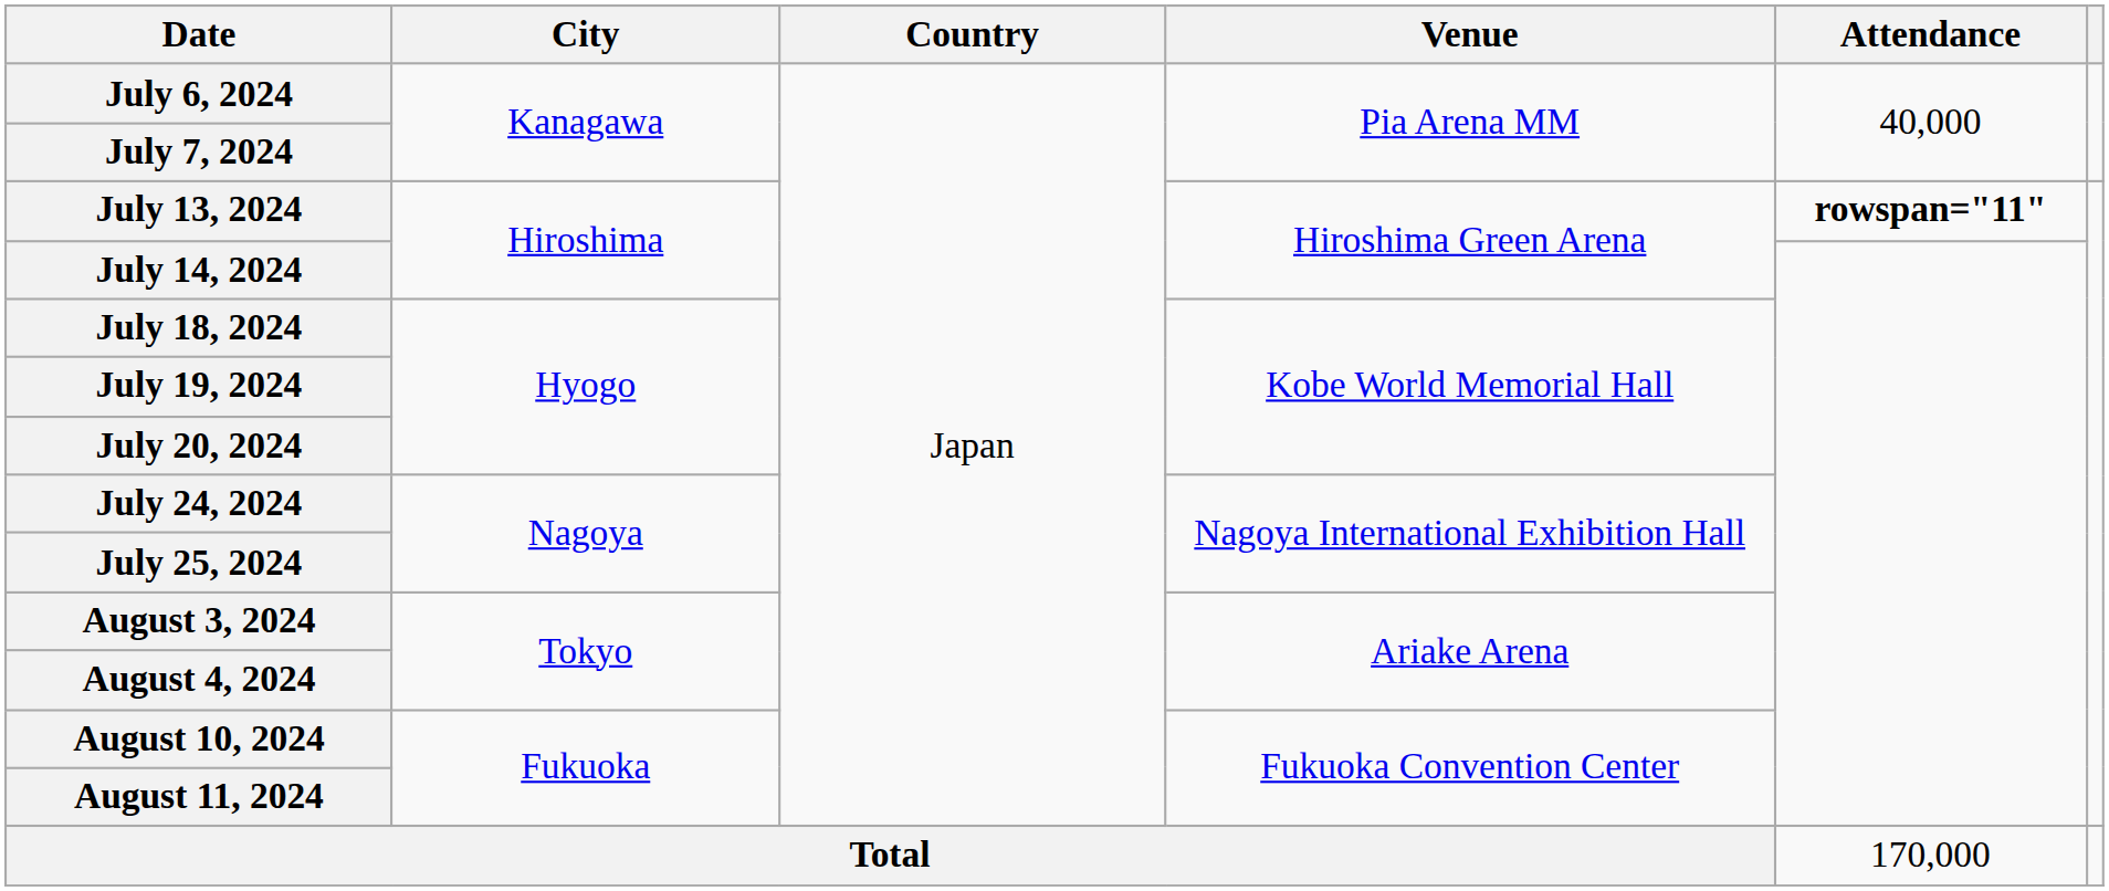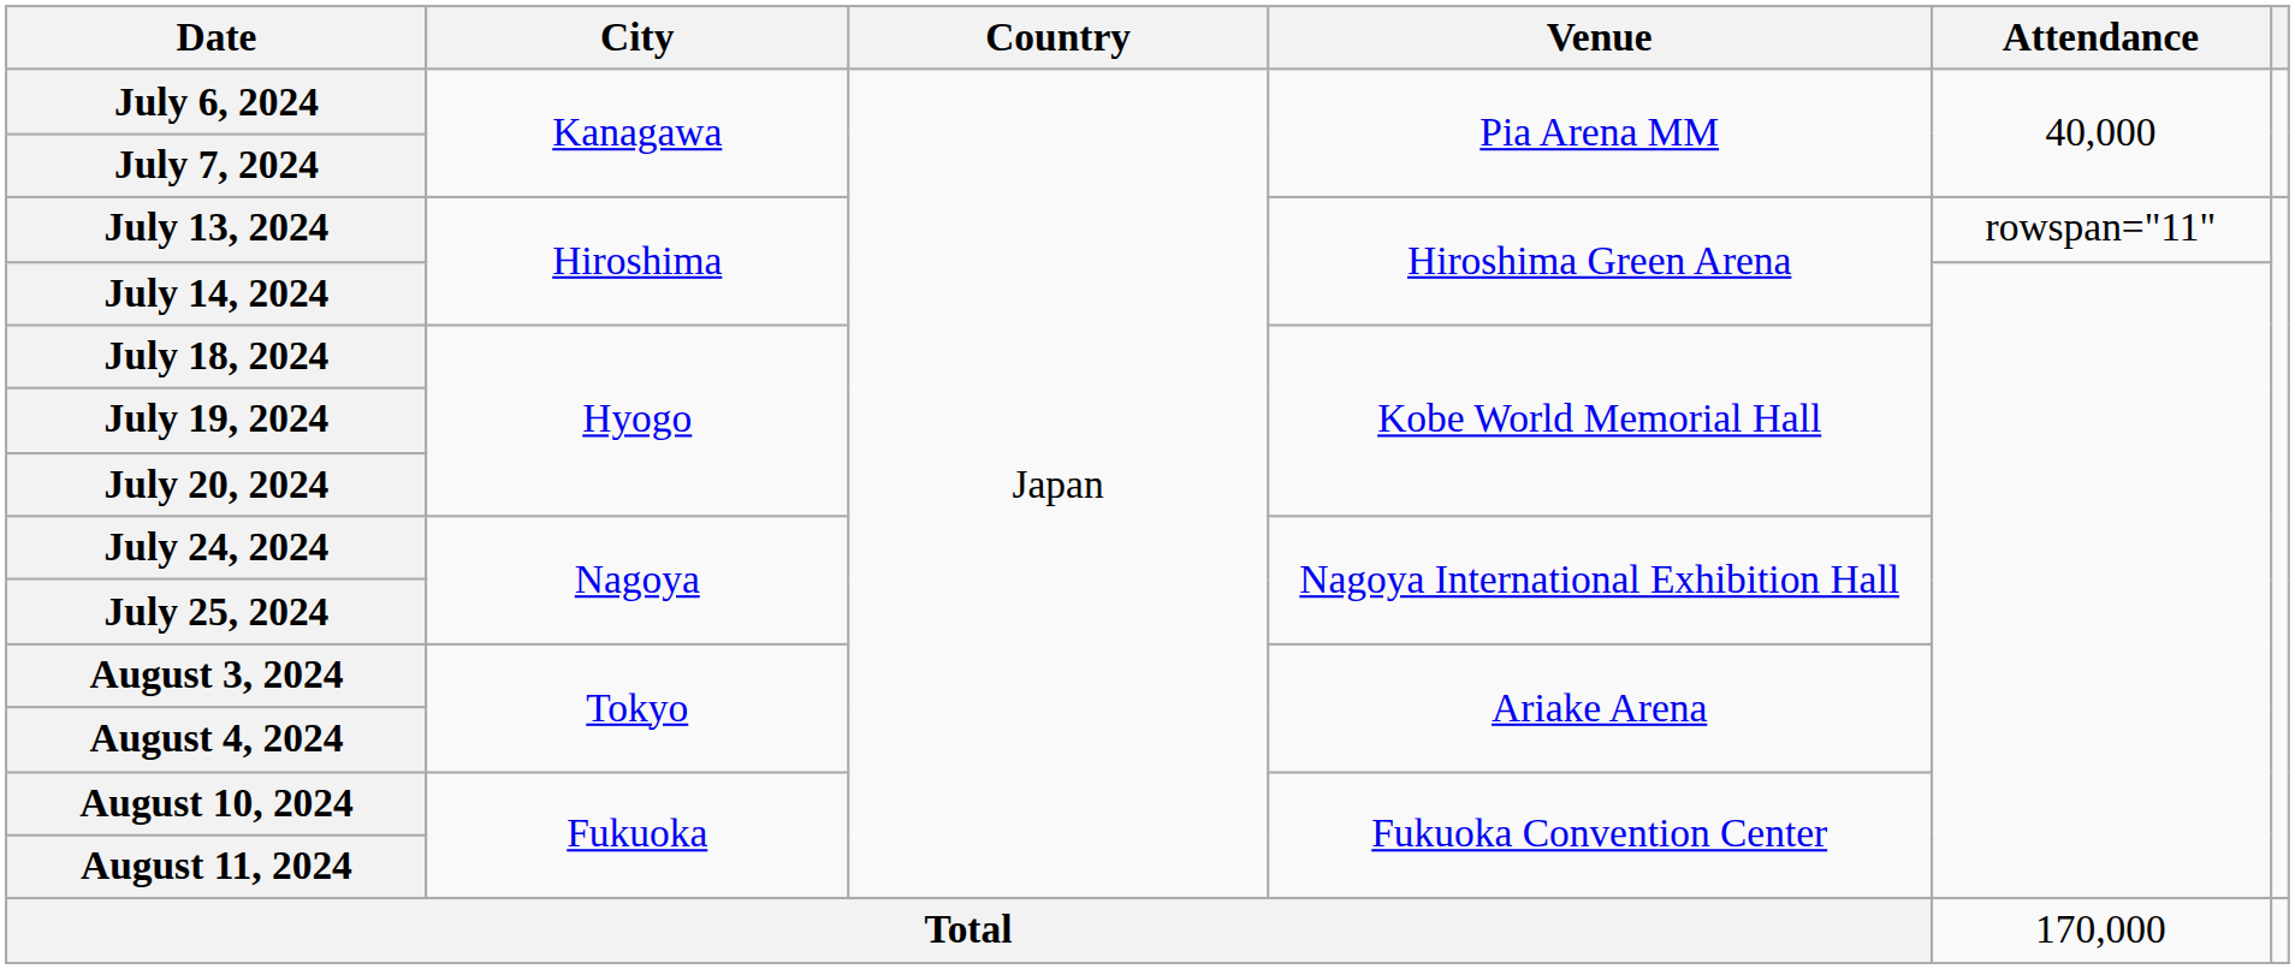July 13, 2024 | Attendance: bold -> normal
